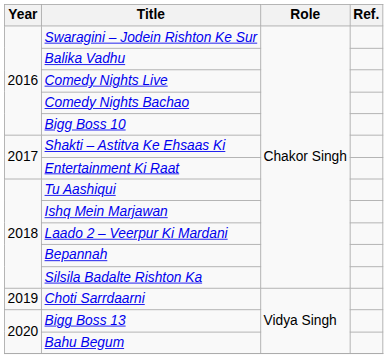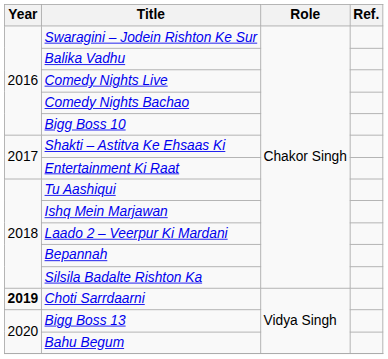Choti Sarrdaarni | Year: normal -> bold
